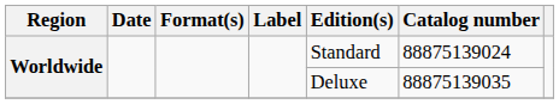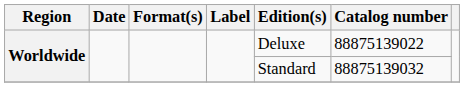row 2 | Edition(s): Standard -> Deluxe
row 2 | Catalog number: 88875139024 -> 88875139022
row 3 | Edition(s): Deluxe -> Standard
row 3 | Catalog number: 88875139035 -> 88875139032
